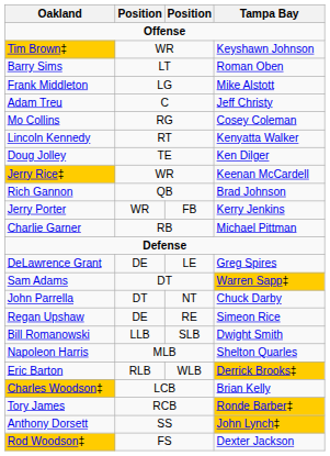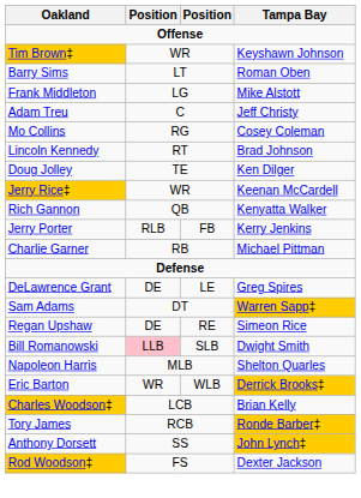Lincoln Kennedy | Tampa Bay: Kenyatta Walker -> Brad Johnson
Rich Gannon | Tampa Bay: Brad Johnson -> Kenyatta Walker
Jerry Porter | column 2: WR -> RLB
- row: John Parrella | DT | NT | Chuck Darby
Bill Romanowski | column 2: no background -> pink background
Eric Barton | column 2: RLB -> WR
